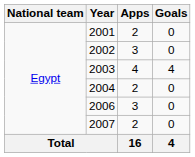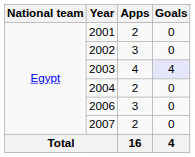2003 | Goals: no background -> lavender background
